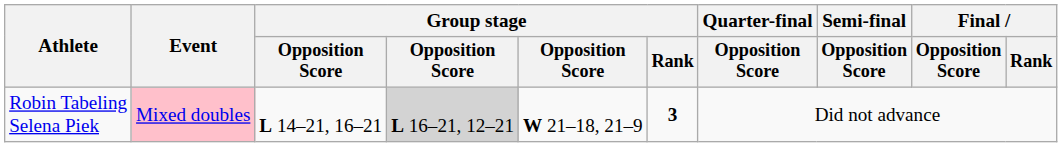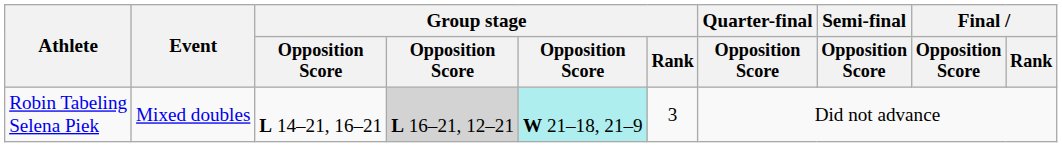Robin Tabeling Selena Piek | Event: pink background -> no background
Robin Tabeling Selena Piek | column 5: no background -> paleturquoise background
Robin Tabeling Selena Piek | Group stage / Rank: bold -> normal
